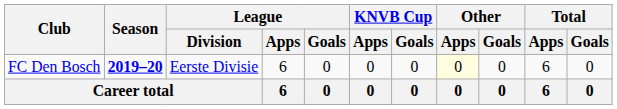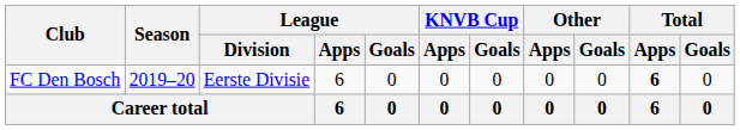FC Den Bosch | Season: bold -> normal
FC Den Bosch | Other / Apps: lightyellow background -> no background
FC Den Bosch | Total / Apps: normal -> bold
